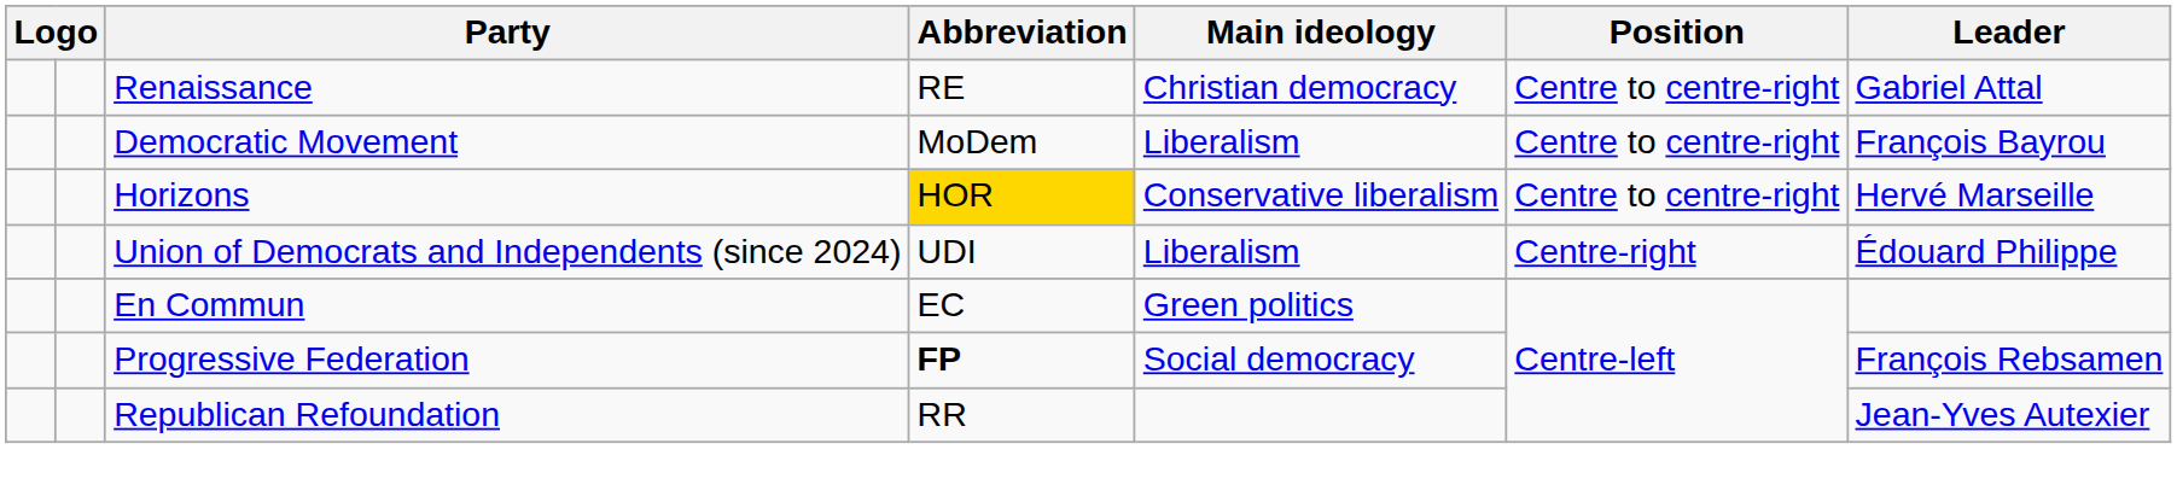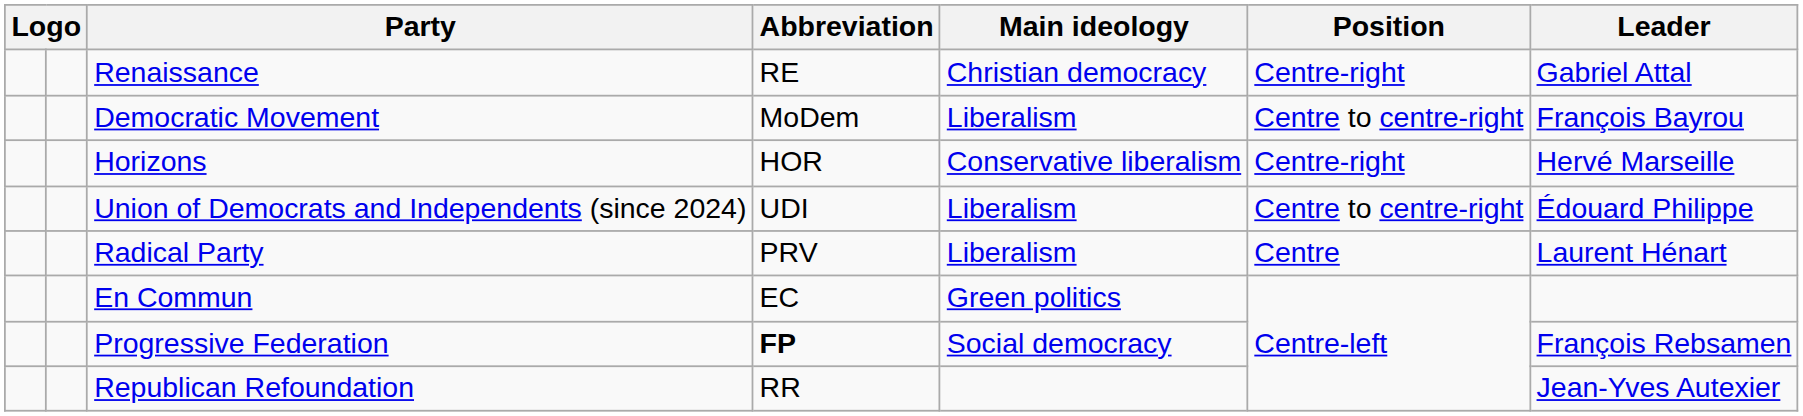Renaissance | Position: Centre to centre-right -> Centre-right
Horizons | Abbreviation: gold background -> no background
Horizons | Position: Centre to centre-right -> Centre-right
Union of Democrats and Independents (since 2024) | Position: Centre-right -> Centre to centre-right
+ row: Radical Party | PRV | Liberalism | Centre | Laurent Hénart
